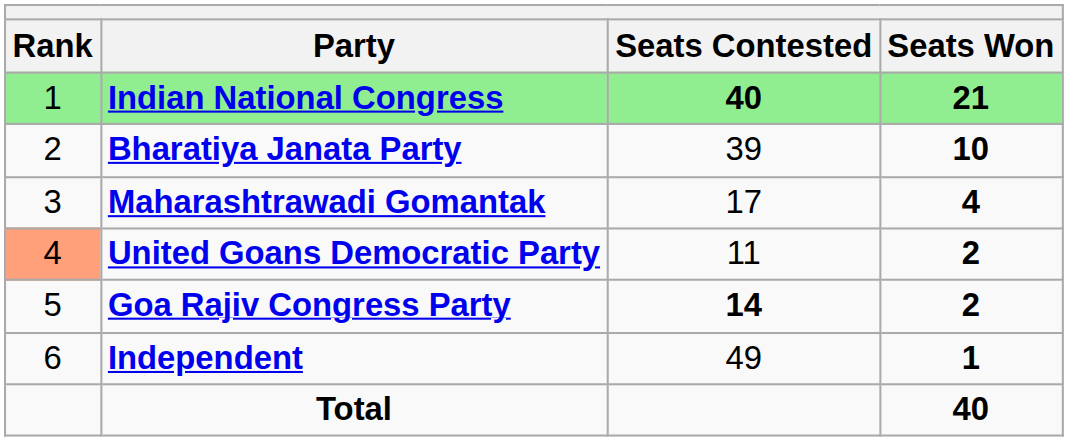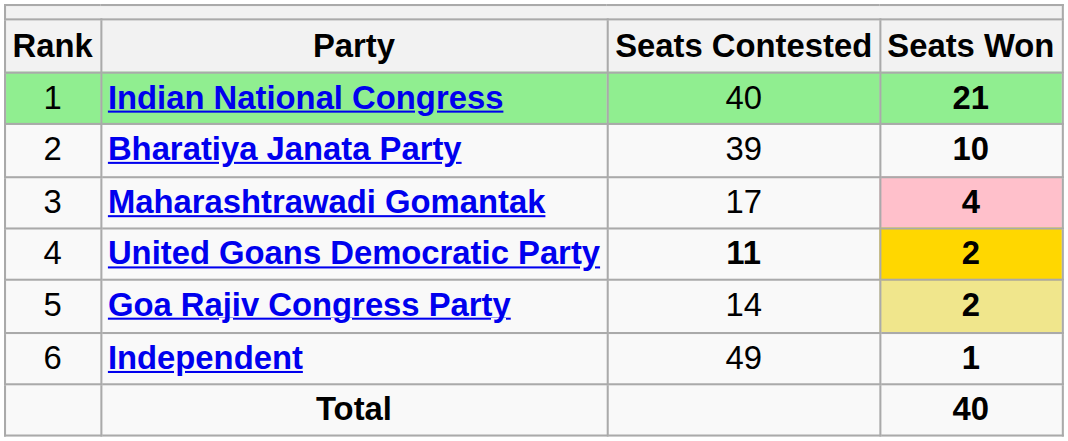Indian National Congress | Seats Contested: bold -> normal
Maharashtrawadi Gomantak | Seats Won: no background -> pink background
United Goans Democratic Party | Rank: lightsalmon background -> no background
United Goans Democratic Party | Seats Contested: normal -> bold
United Goans Democratic Party | Seats Won: no background -> gold background
Goa Rajiv Congress Party | Seats Contested: bold -> normal
Goa Rajiv Congress Party | Seats Won: no background -> khaki background
